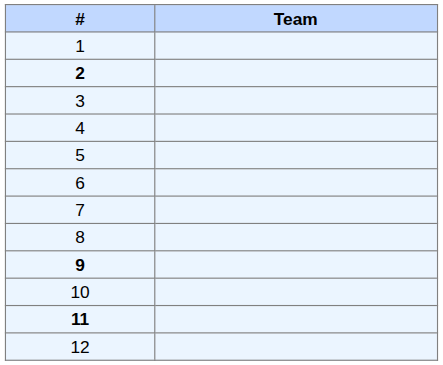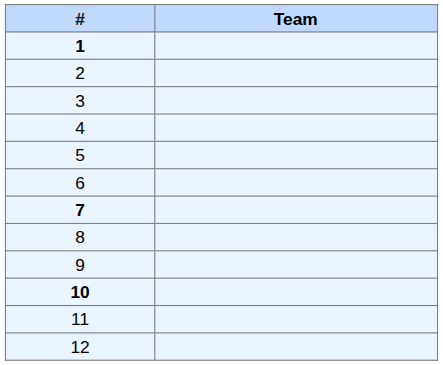1 | #: normal -> bold
2 | #: bold -> normal
7 | #: normal -> bold
9 | #: bold -> normal
10 | #: normal -> bold
11 | #: bold -> normal
